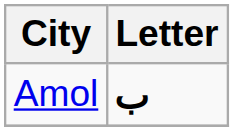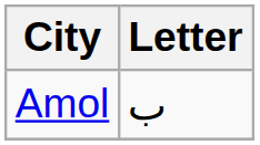Amol | Letter: bold -> normal
